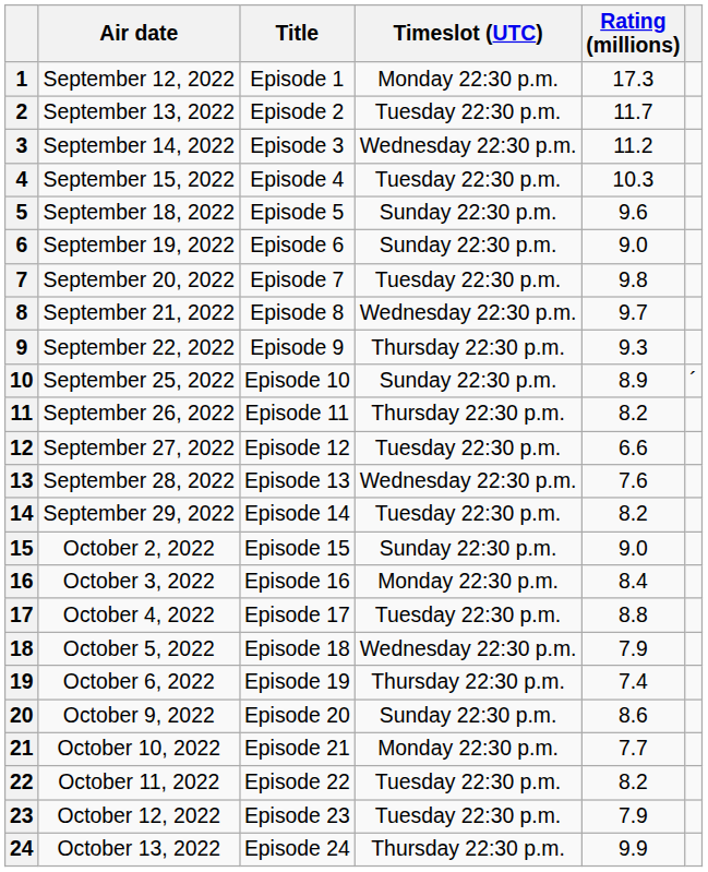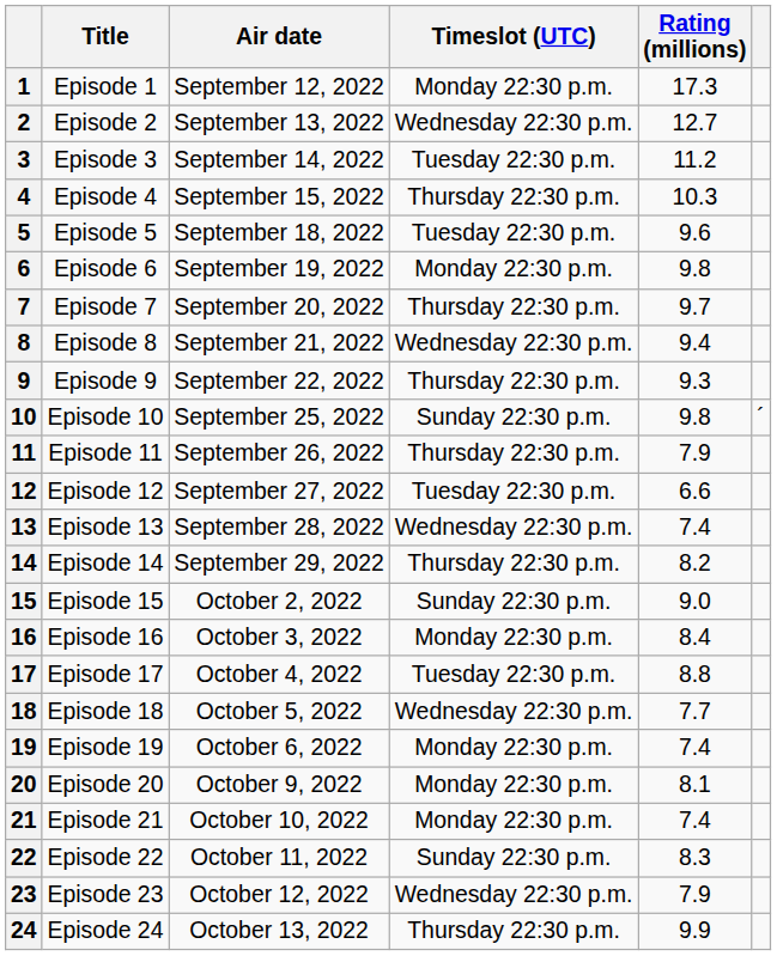columns swapped: Title <-> Air date
2 | Timeslot (UTC): Tuesday 22:30 p.m. -> Wednesday 22:30 p.m.
2 | Rating (millions): 11.7 -> 12.7
3 | Timeslot (UTC): Wednesday 22:30 p.m. -> Tuesday 22:30 p.m.
4 | Timeslot (UTC): Tuesday 22:30 p.m. -> Thursday 22:30 p.m.
5 | Timeslot (UTC): Sunday 22:30 p.m. -> Tuesday 22:30 p.m.
6 | Timeslot (UTC): Sunday 22:30 p.m. -> Monday 22:30 p.m.
6 | Rating (millions): 9.0 -> 9.8
7 | Timeslot (UTC): Tuesday 22:30 p.m. -> Thursday 22:30 p.m.
7 | Rating (millions): 9.8 -> 9.7
8 | Rating (millions): 9.7 -> 9.4
10 | Rating (millions): 8.9 -> 9.8
11 | Rating (millions): 8.2 -> 7.9
13 | Rating (millions): 7.6 -> 7.4
14 | Timeslot (UTC): Tuesday 22:30 p.m. -> Thursday 22:30 p.m.
18 | Rating (millions): 7.9 -> 7.7
19 | Timeslot (UTC): Thursday 22:30 p.m. -> Monday 22:30 p.m.
20 | Timeslot (UTC): Sunday 22:30 p.m. -> Monday 22:30 p.m.
20 | Rating (millions): 8.6 -> 8.1
21 | Rating (millions): 7.7 -> 7.4
22 | Timeslot (UTC): Tuesday 22:30 p.m. -> Sunday 22:30 p.m.
22 | Rating (millions): 8.2 -> 8.3
23 | Timeslot (UTC): Tuesday 22:30 p.m. -> Wednesday 22:30 p.m.
